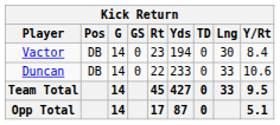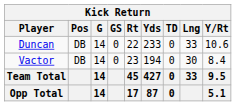rows swapped: Duncan <-> Vactor
